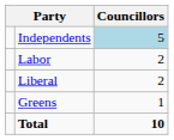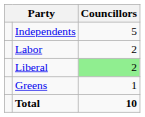Independents | Councillors: lightblue background -> no background
Liberal | Councillors: no background -> lightgreen background
